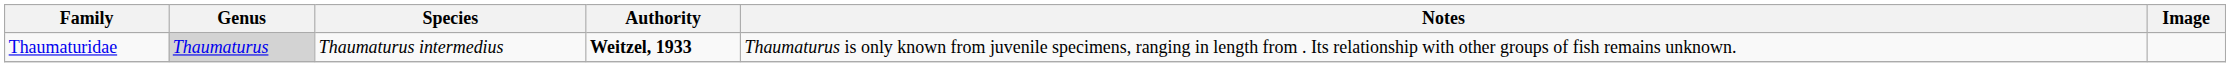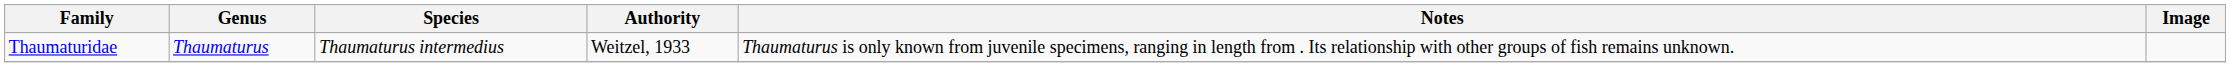Thaumaturidae | Genus: lightgrey background -> no background
Thaumaturidae | Authority: bold -> normal
